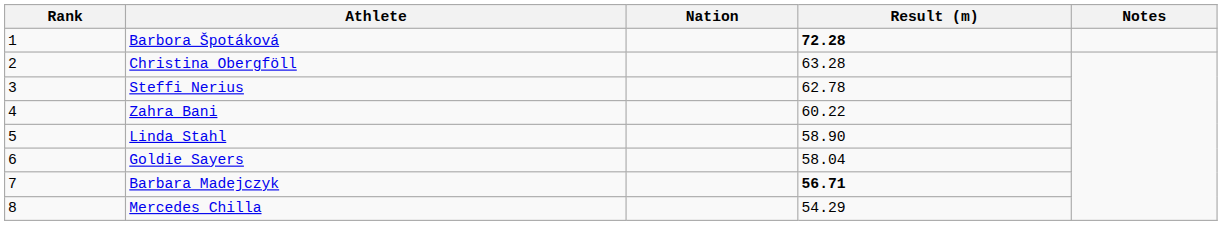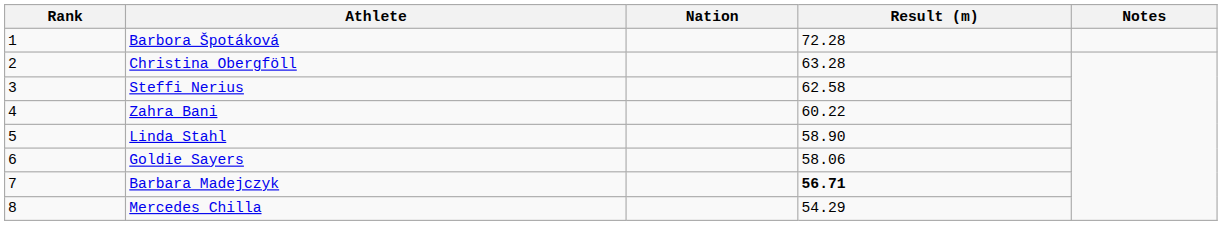Barbora Špotáková | Result (m): bold -> normal
Steffi Nerius | Result (m): 62.78 -> 62.58
Goldie Sayers | Result (m): 58.04 -> 58.06
